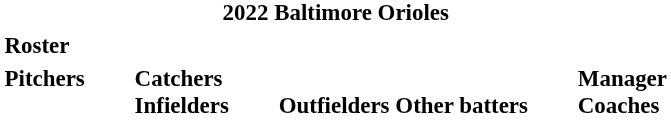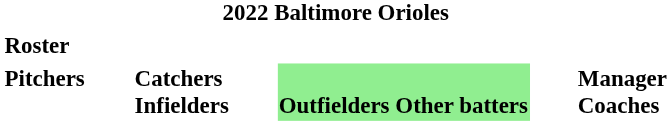Pitchers | column 3: no background -> lightgreen background
